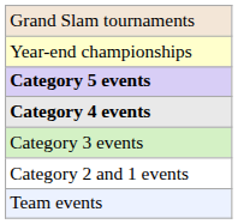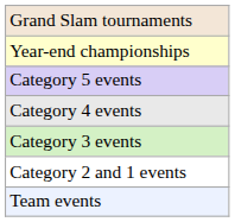row 3 | column 1: bold -> normal
row 4 | column 1: bold -> normal
